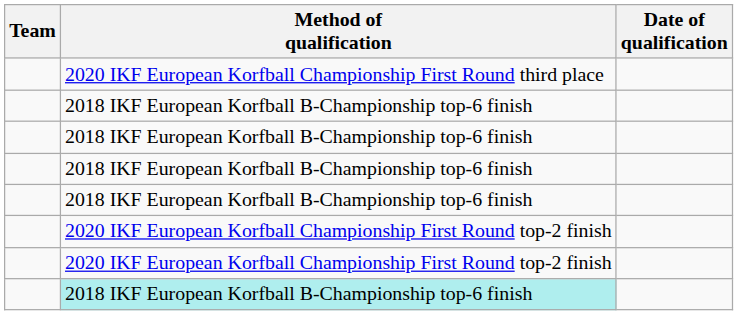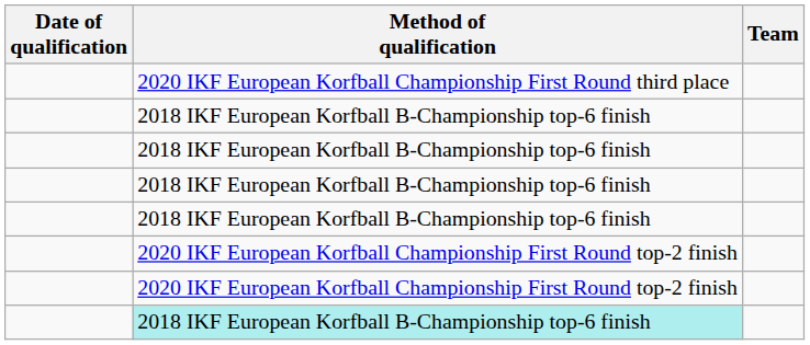columns swapped: Team <-> Date of qualification
